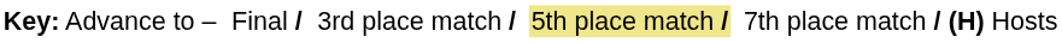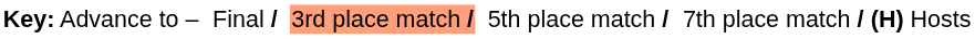Key: Advance to – | column 3: no background -> lightsalmon background
Key: Advance to – | column 4: khaki background -> no background
